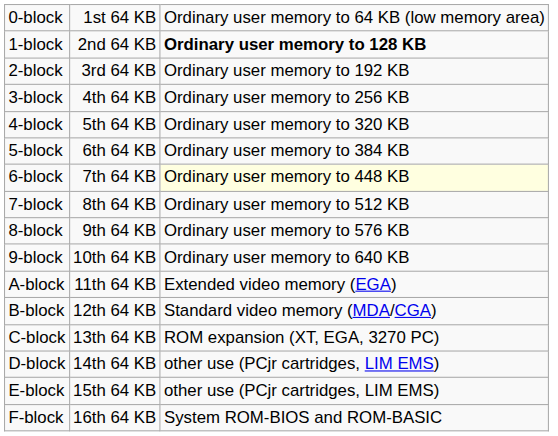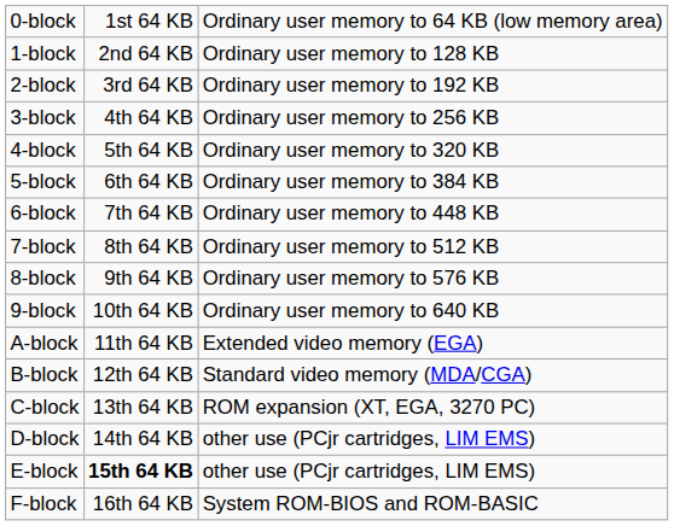1-block | column 3: bold -> normal
6-block | column 3: lightyellow background -> no background
E-block | column 2: normal -> bold
